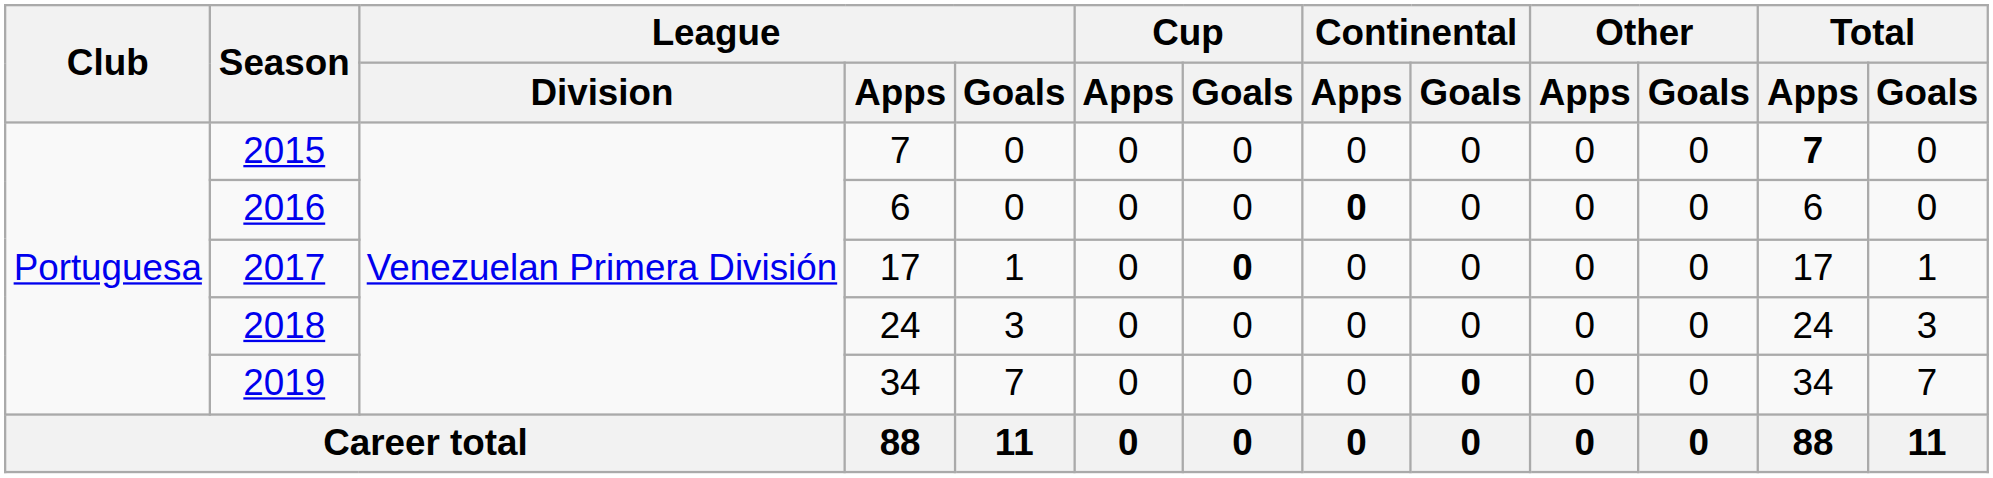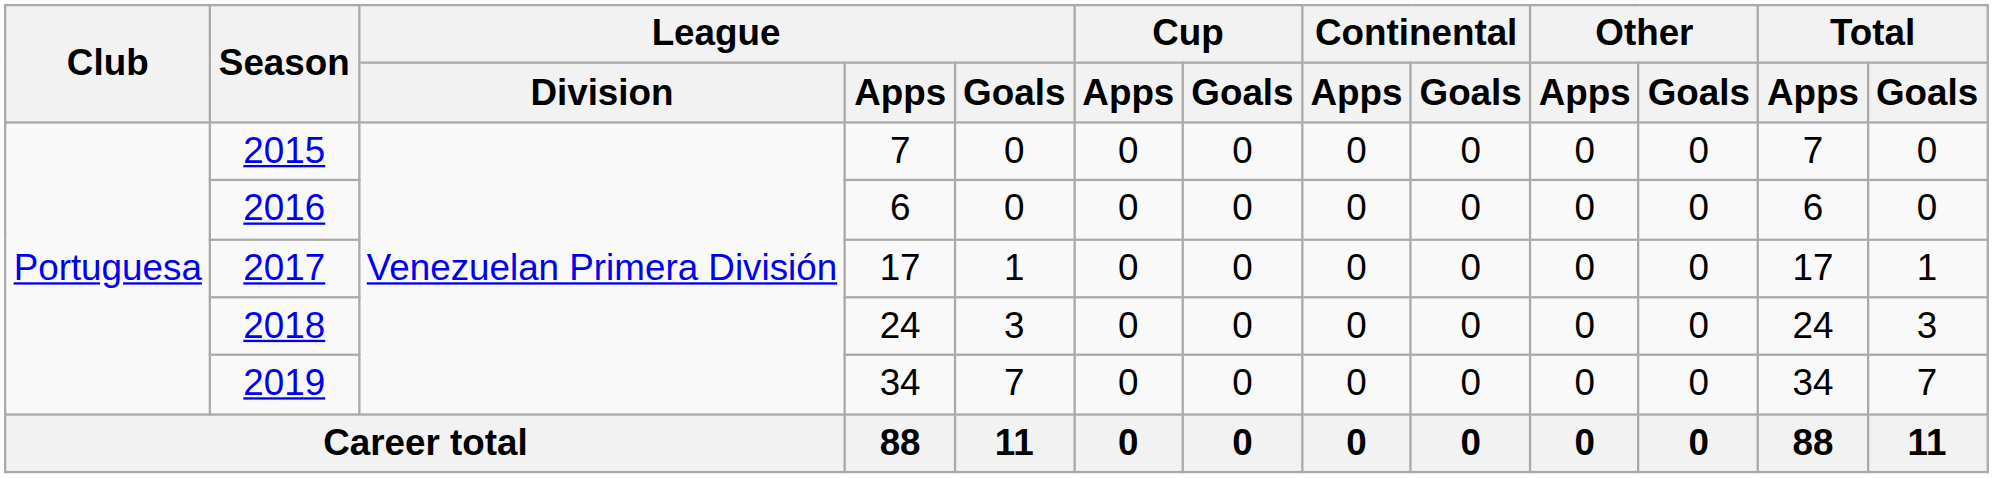2015 | Total / Apps: bold -> normal
2016 | Continental / Apps: bold -> normal
2017 | Cup / Goals: bold -> normal
2019 | Continental / Goals: bold -> normal
